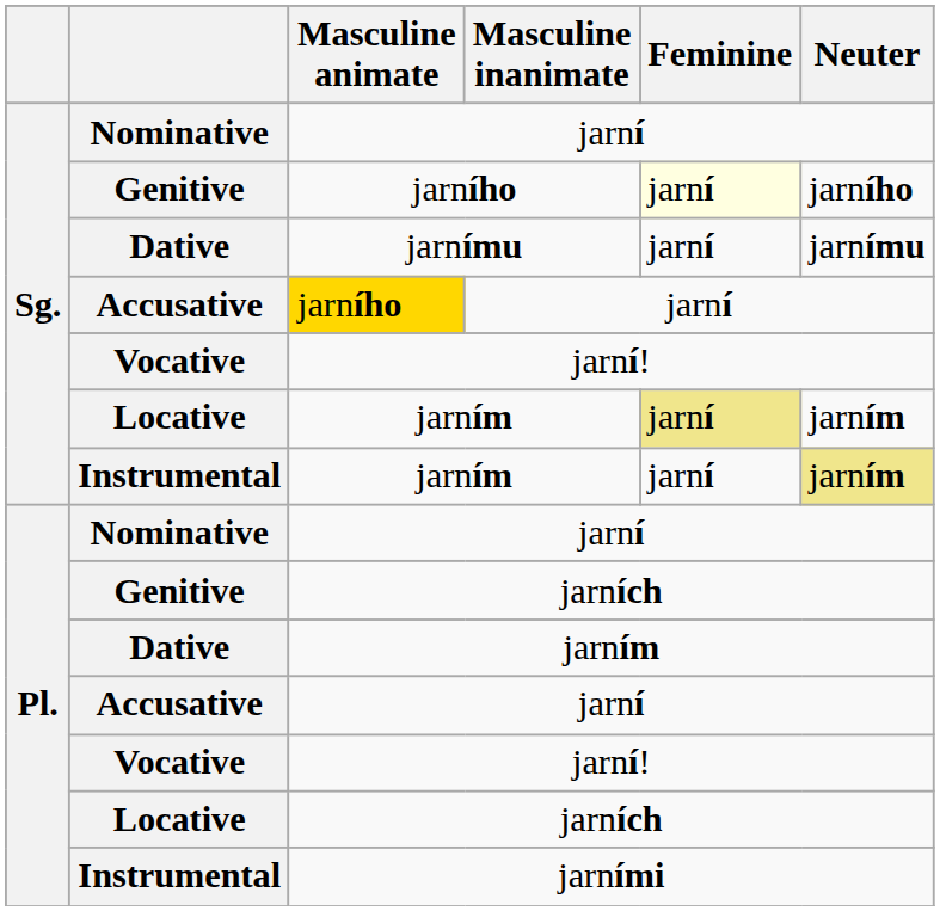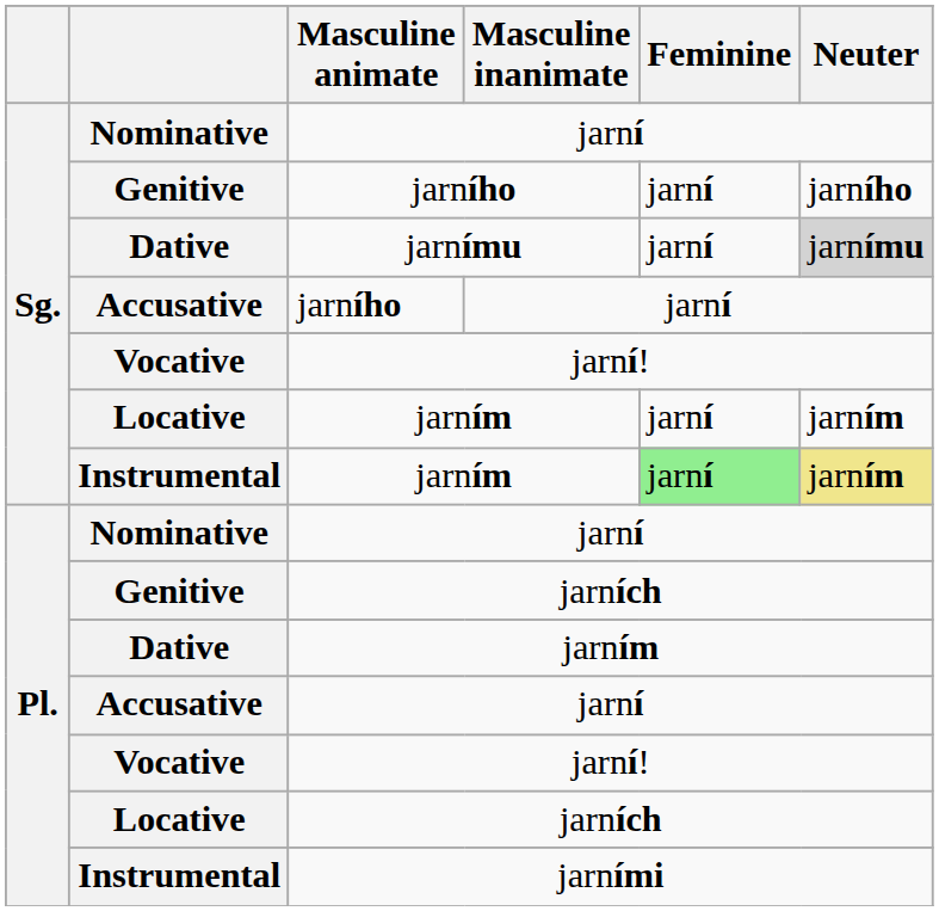Sg. / Genitive | Feminine: lightyellow background -> no background
Sg. / Dative | Neuter: no background -> lightgrey background
Sg. / Accusative | Masculine animate: gold background -> no background
Sg. / Locative | Feminine: khaki background -> no background
Sg. / Instrumental | Feminine: no background -> lightgreen background
